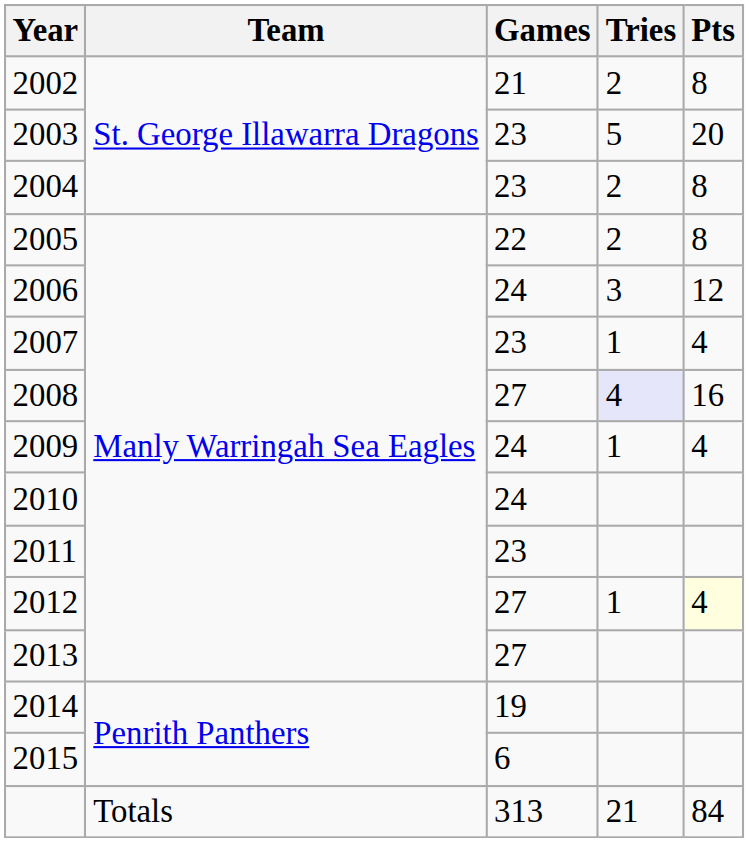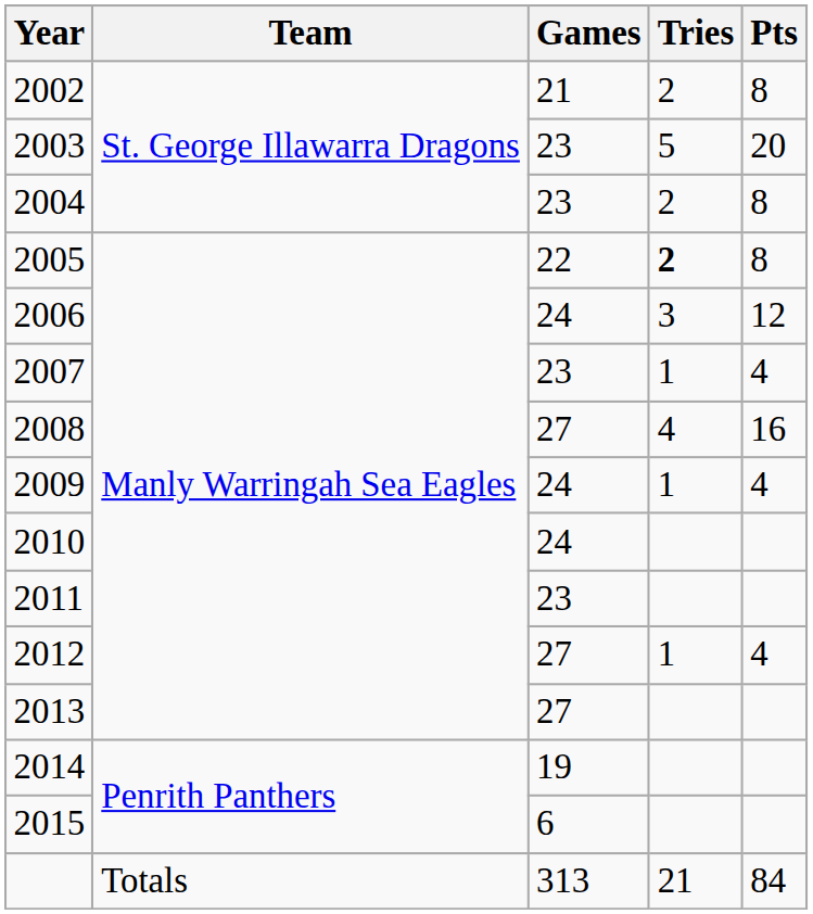2005 | Tries: normal -> bold
2008 | Tries: lavender background -> no background
2012 | Pts: lightyellow background -> no background
